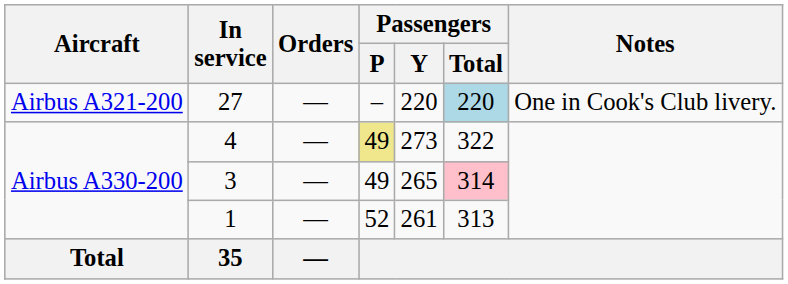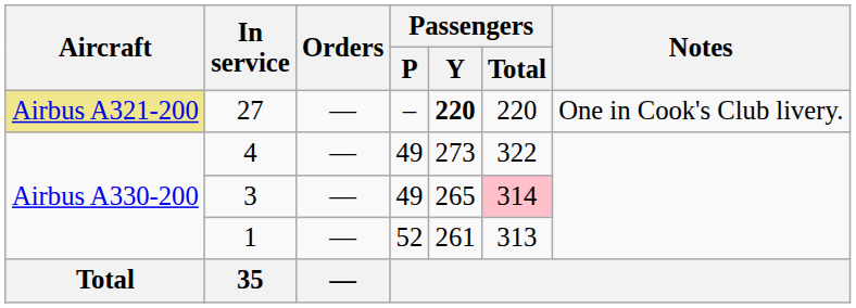27 | Aircraft: no background -> khaki background
27 | Passengers / Y: normal -> bold
27 | Passengers / Total: lightblue background -> no background
4 | Passengers / P: khaki background -> no background
